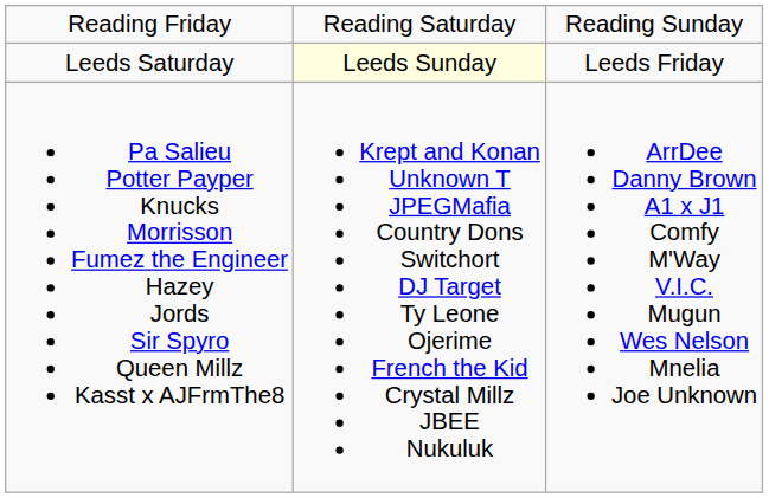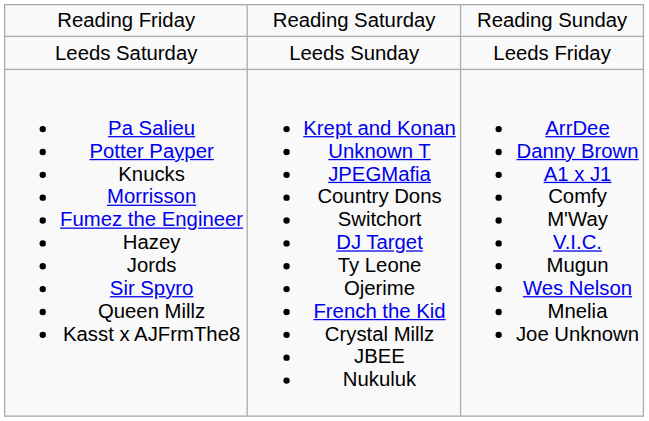Leeds Saturday | column 2: lightyellow background -> no background
